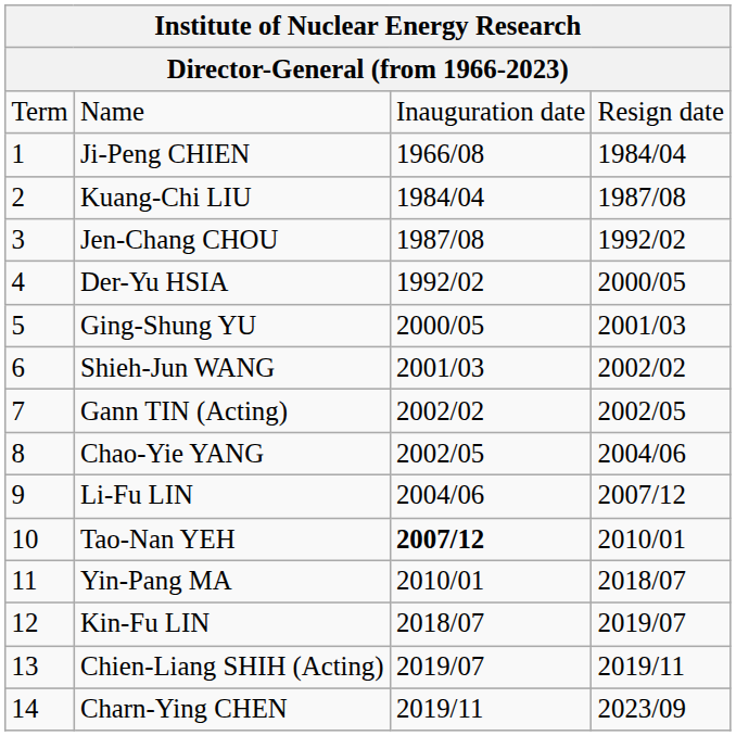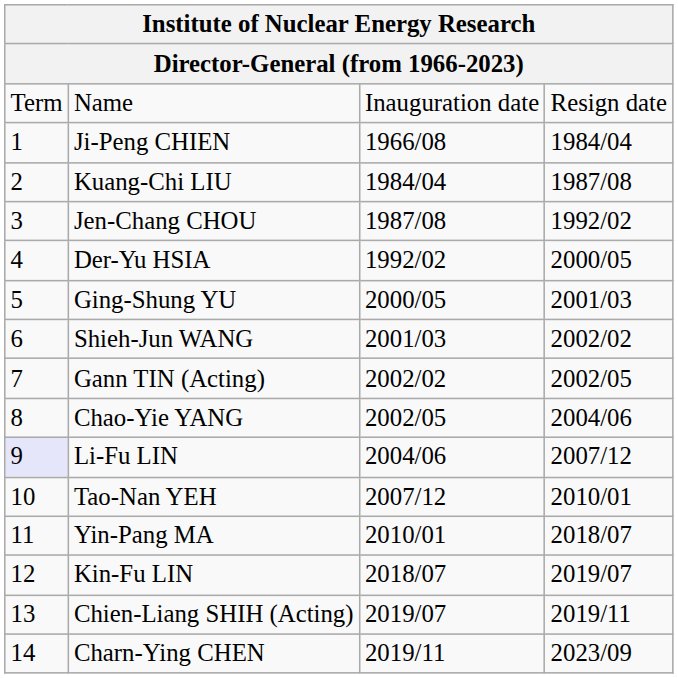Li-Fu LIN | column 1: no background -> lavender background
Tao-Nan YEH | column 3: bold -> normal
